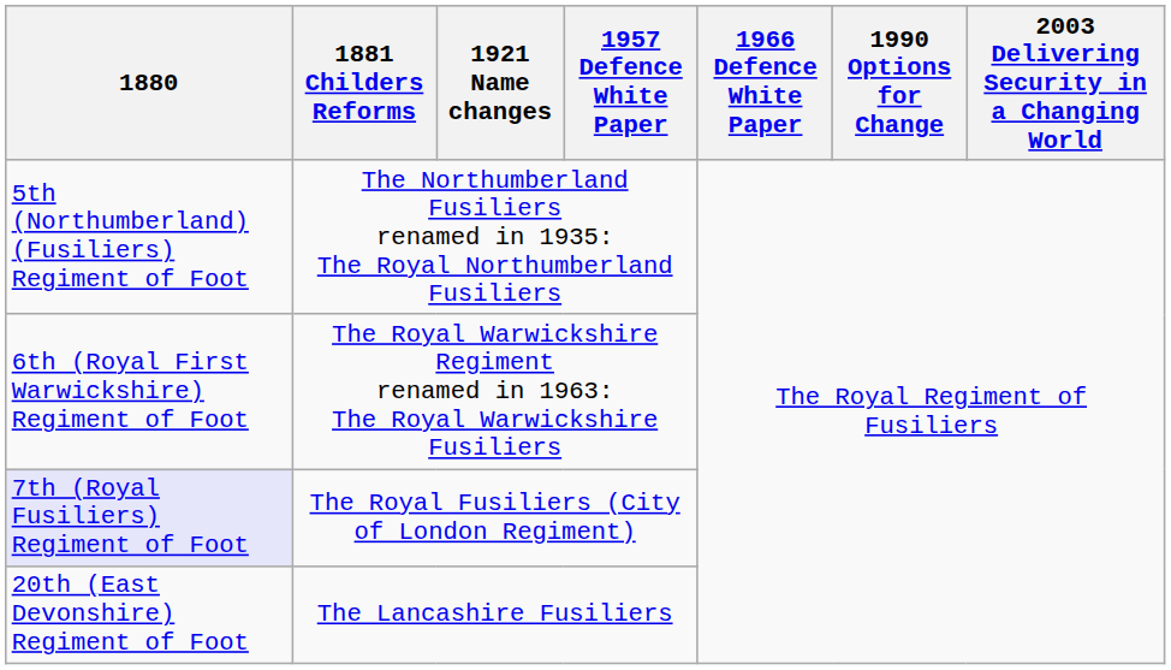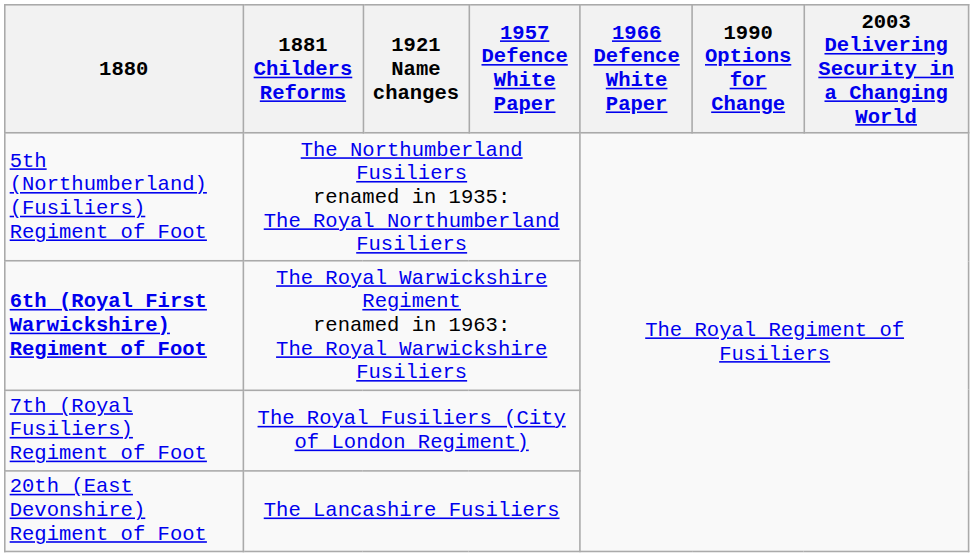6th (Royal First Warwickshire) Regiment of Foot | 1880: normal -> bold
7th (Royal Fusiliers) Regiment of Foot | 1880: lavender background -> no background
